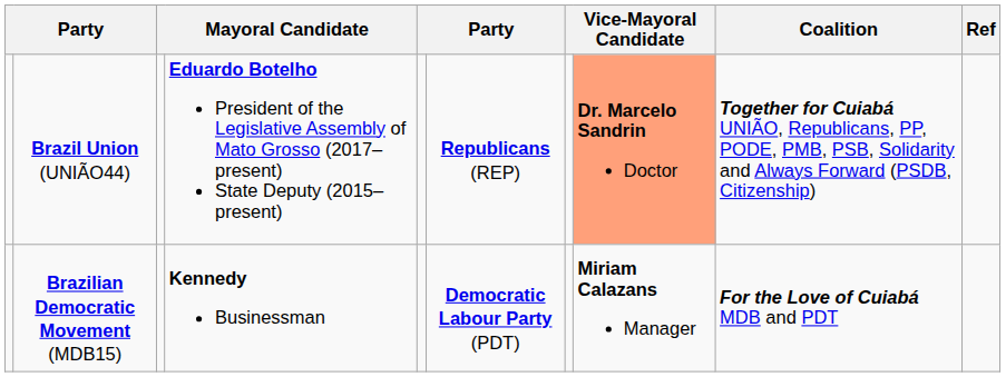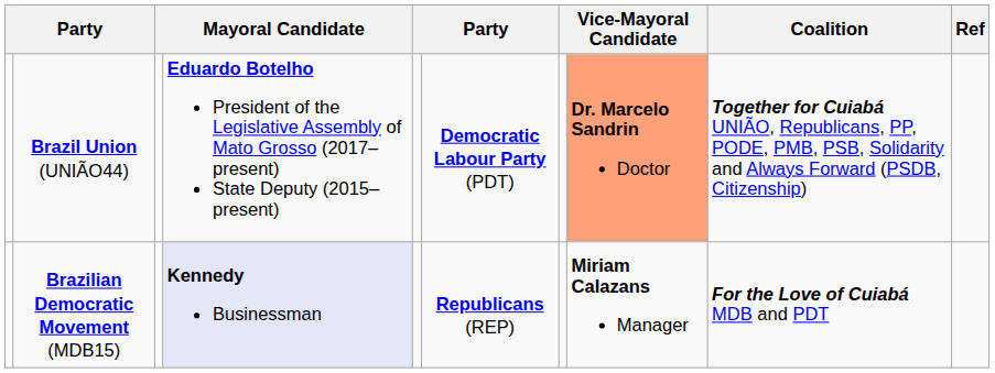Brazil Union (UNIÃO44) | column 6: Republicans (REP) -> Democratic Labour Party (PDT)
Brazilian Democratic Movement (MDB15) | column 4: no background -> lavender background
Brazilian Democratic Movement (MDB15) | column 6: Democratic Labour Party (PDT) -> Republicans (REP)
